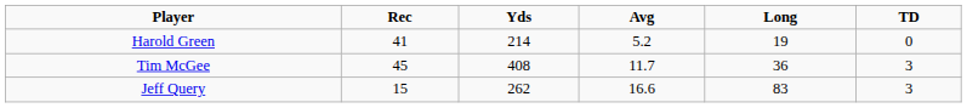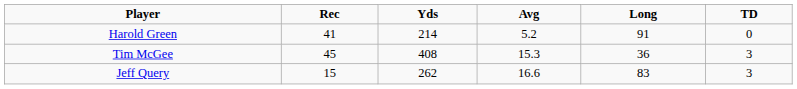Harold Green | Long: 19 -> 91
Tim McGee | Avg: 11.7 -> 15.3
